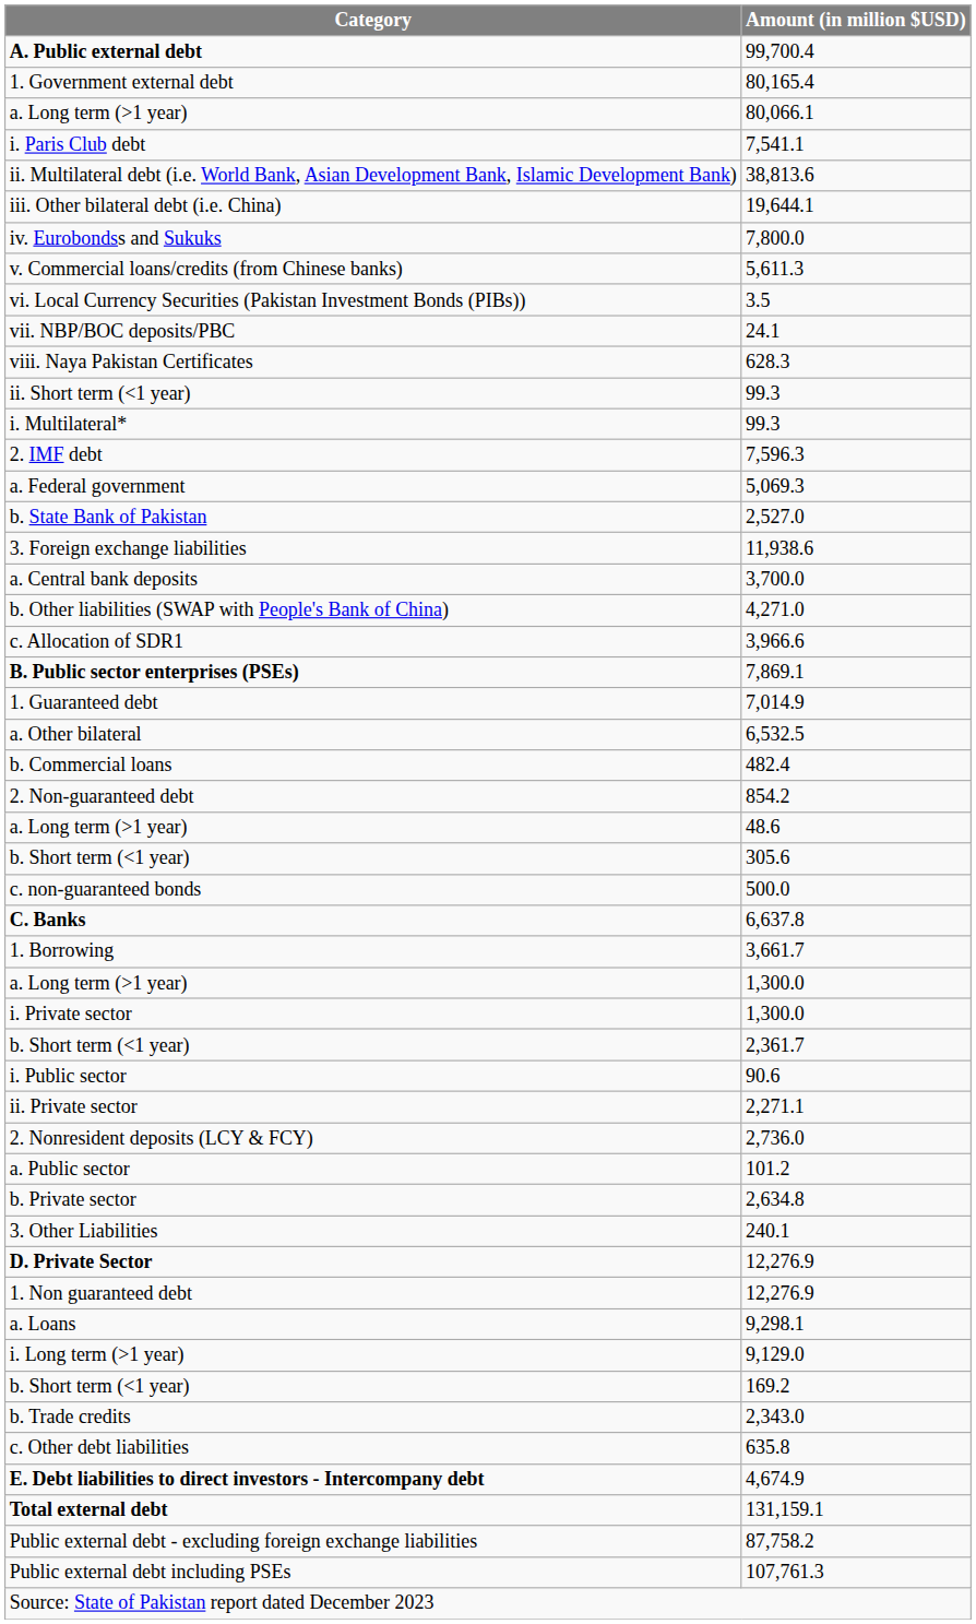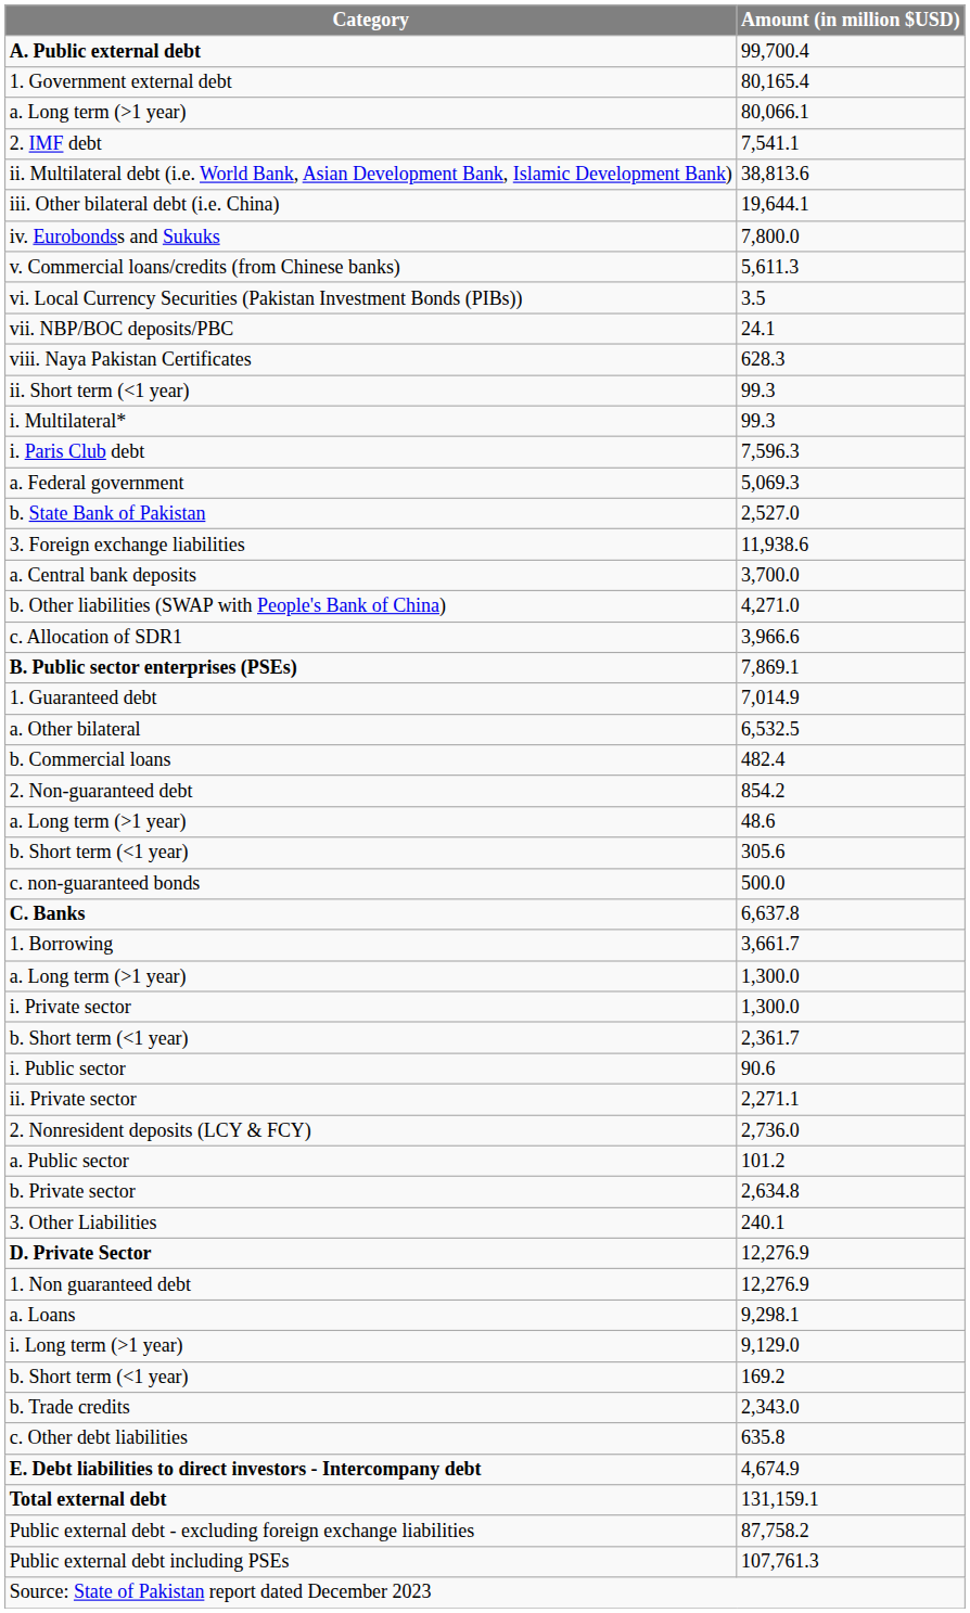row 5 | Category: i. Paris Club debt -> 2. IMF debt
row 15 | Category: 2. IMF debt -> i. Paris Club debt
